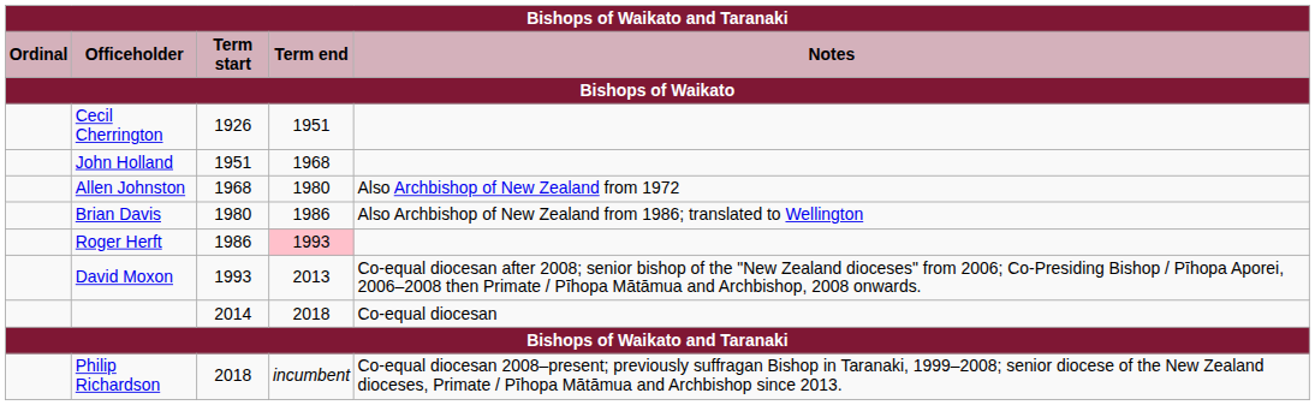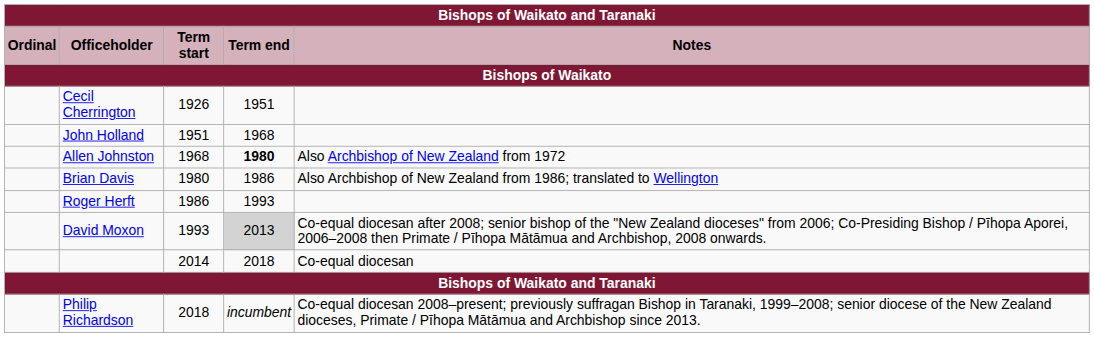Allen Johnston | Term end: normal -> bold
Roger Herft | Term end: pink background -> no background
David Moxon | Term end: no background -> lightgrey background
